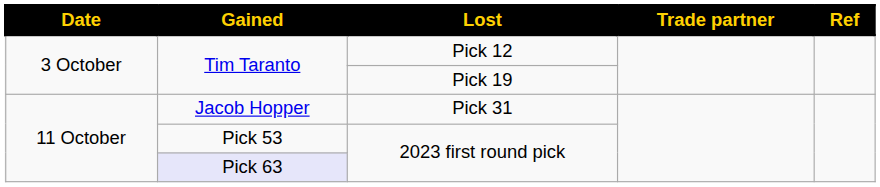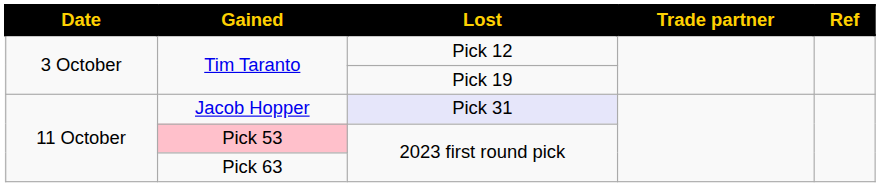Jacob Hopper | Lost: no background -> lavender background
Pick 53 | Gained: no background -> pink background
Pick 63 | Gained: lavender background -> no background
